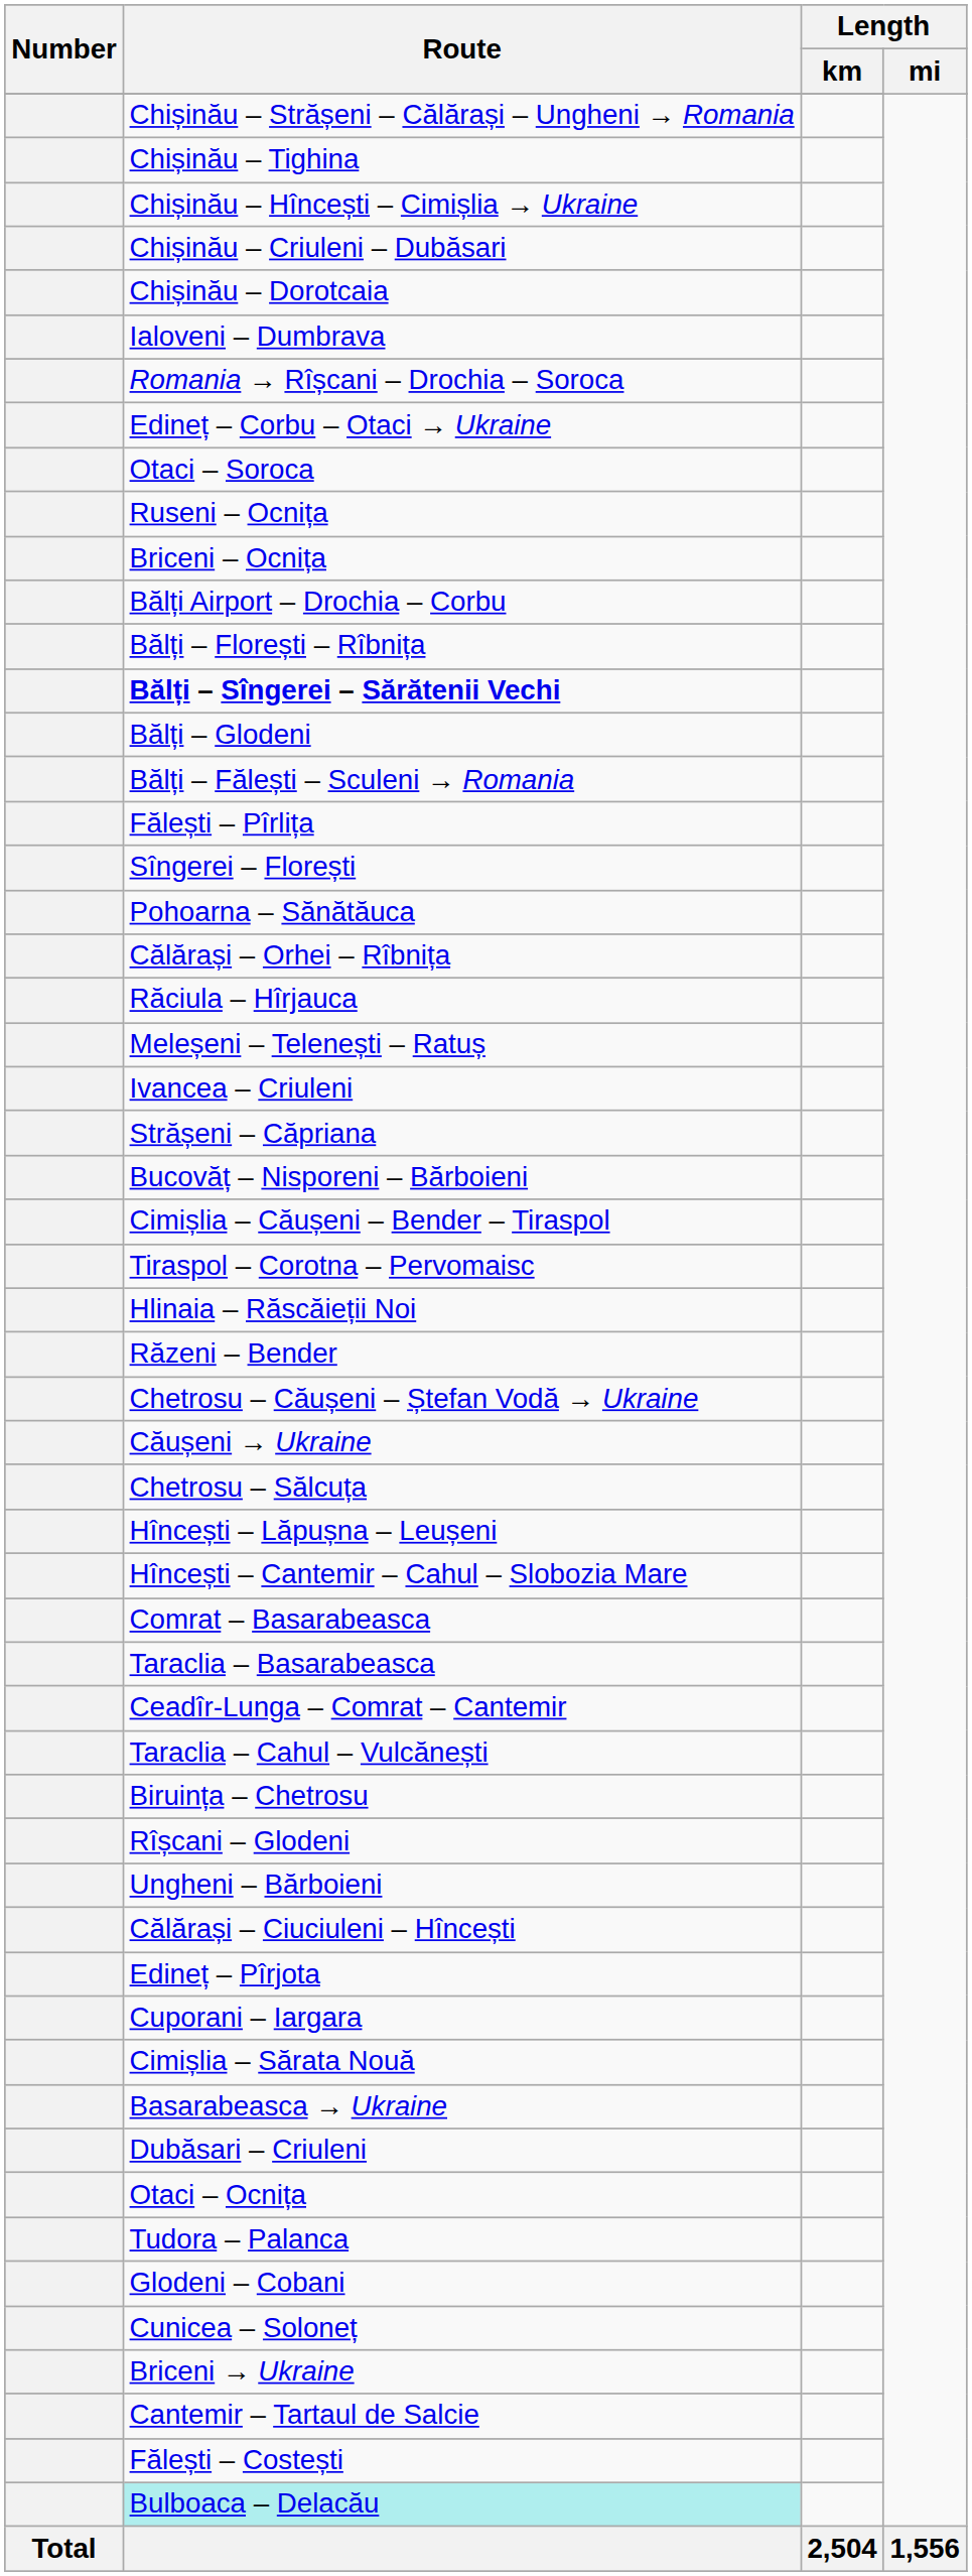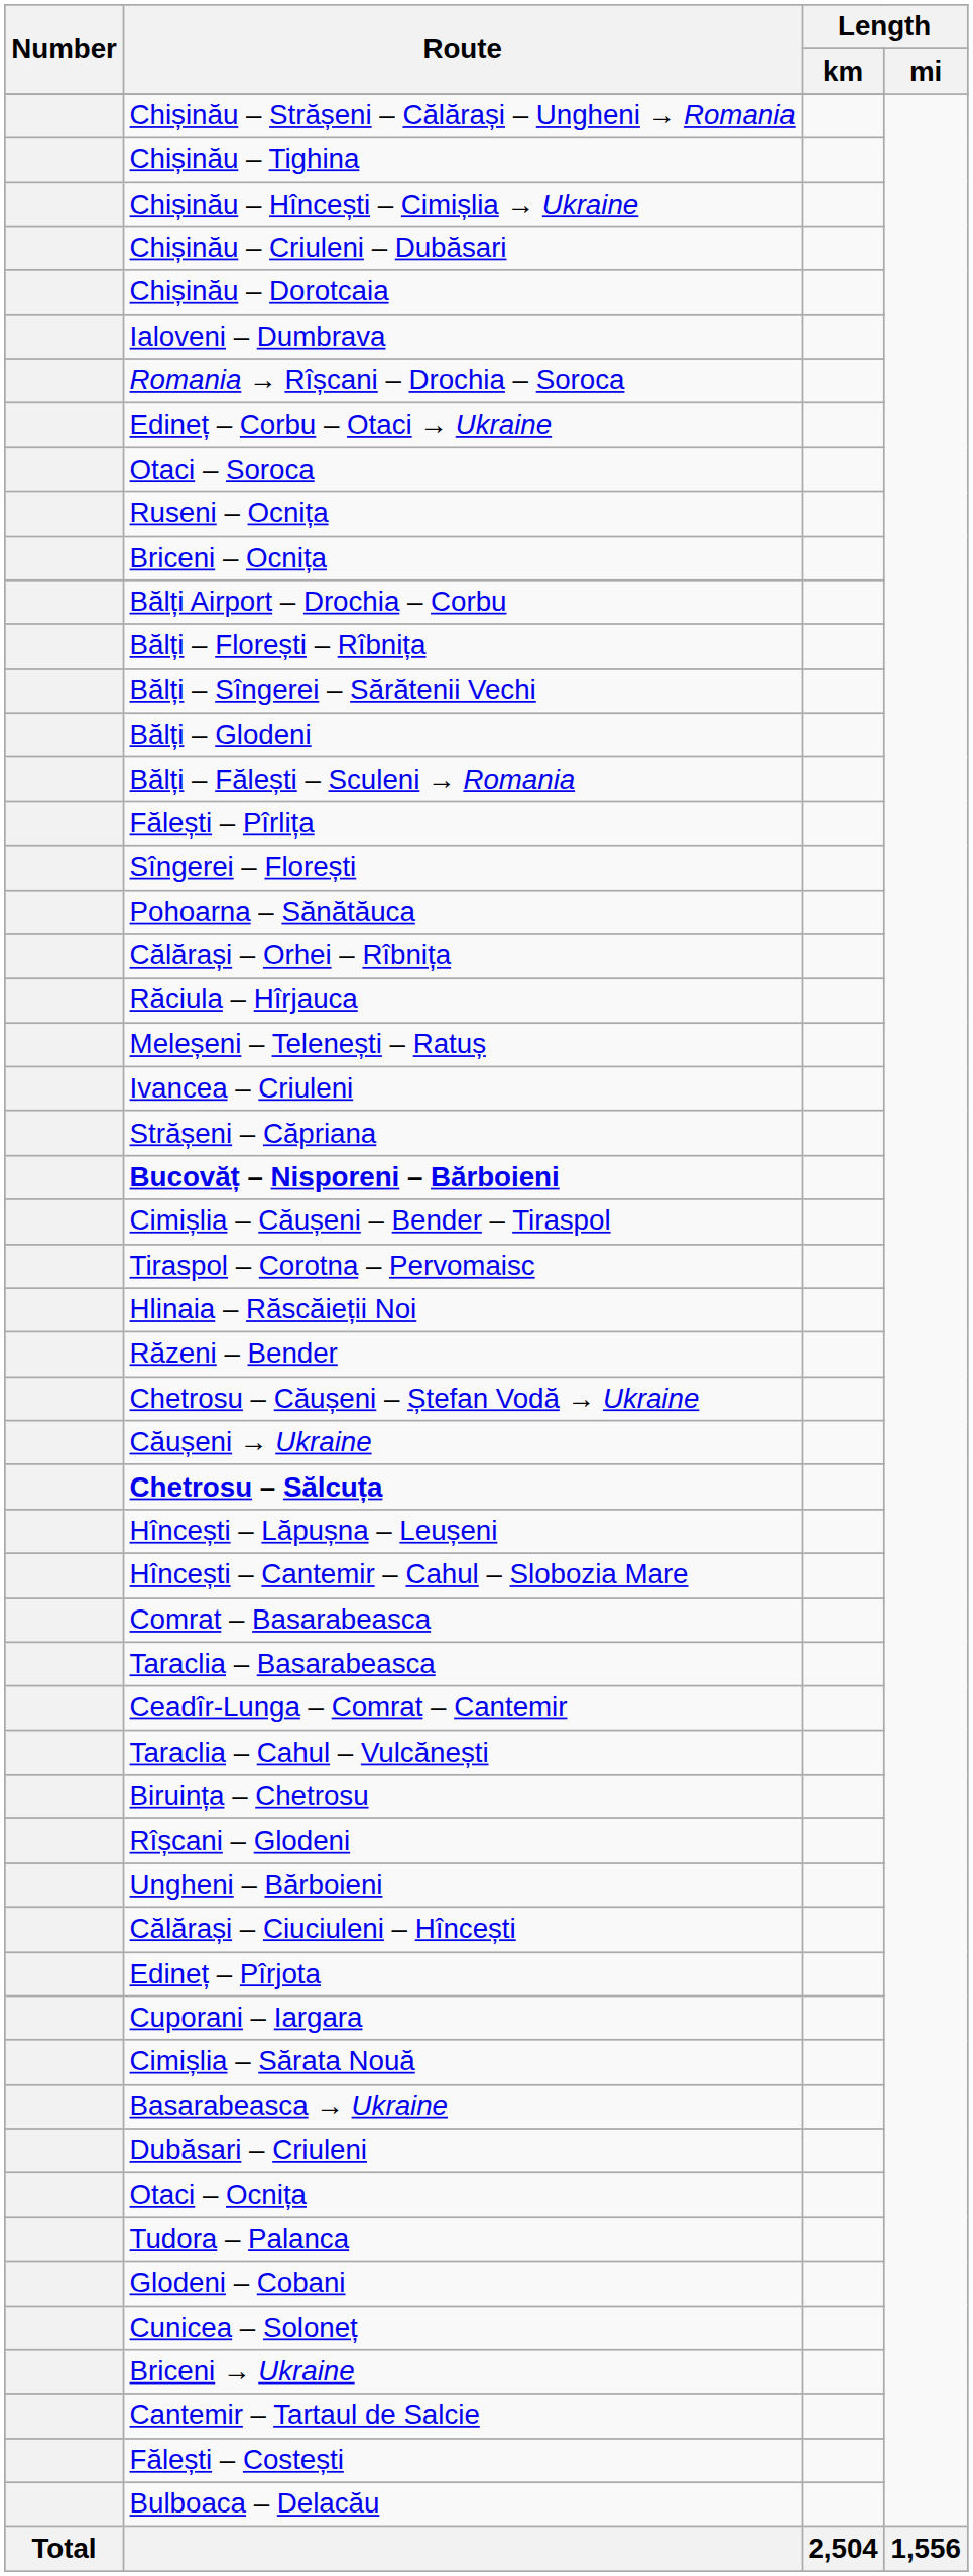Bălți – Sîngerei – Sărătenii Vechi | Route: bold -> normal
Bucovăț – Nisporeni – Bărboieni | Route: normal -> bold
Chetrosu – Sălcuța | Route: normal -> bold
Bulboaca – Delacău | Route: paleturquoise background -> no background
